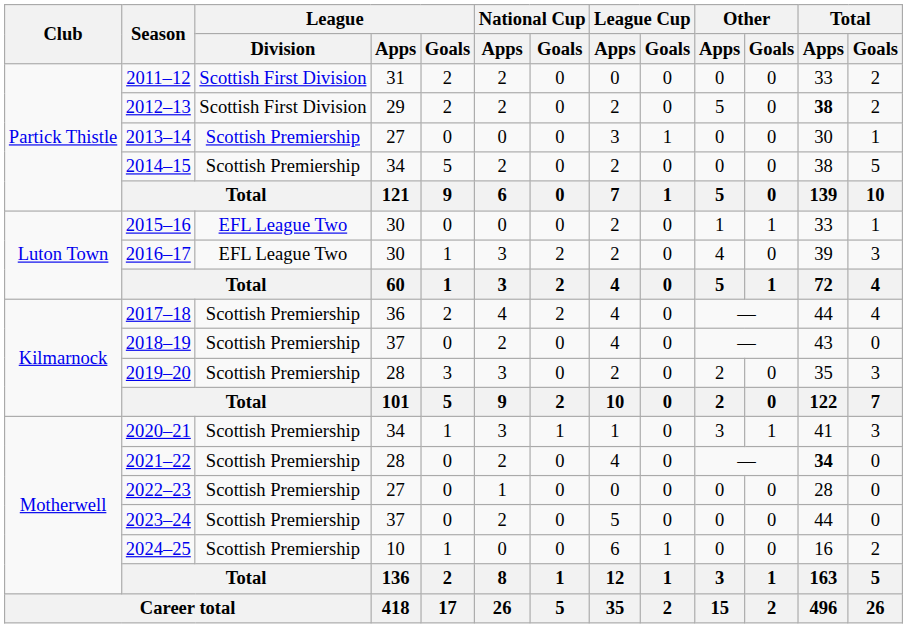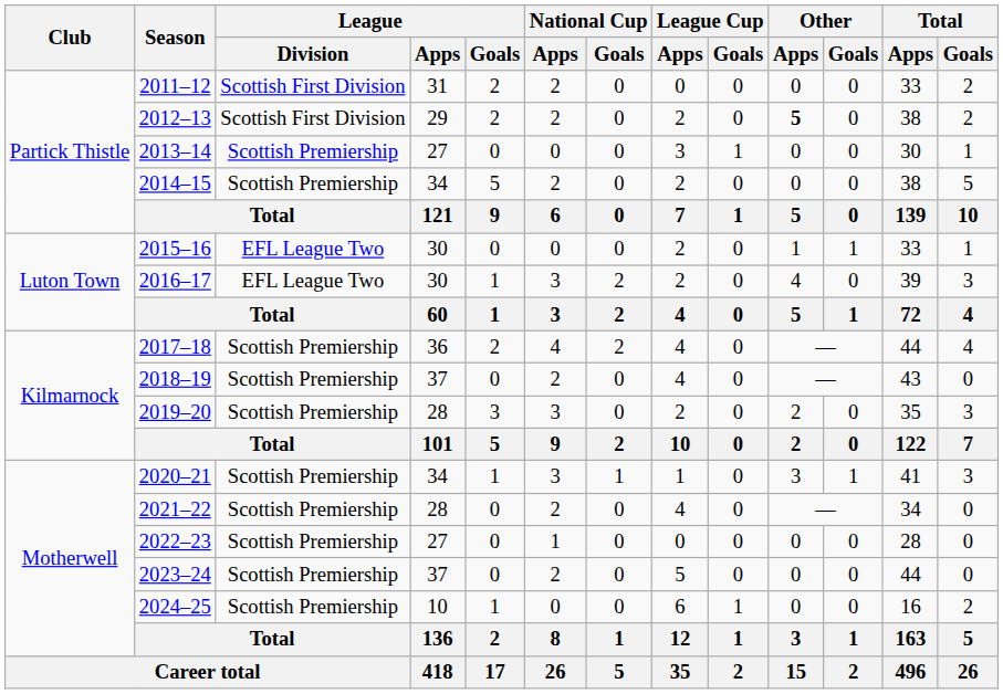2012–13 | Other / Apps: normal -> bold
2012–13 | Total / Apps: bold -> normal
2021–22 | Total / Apps: bold -> normal
